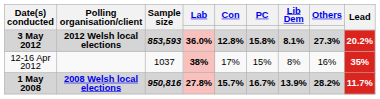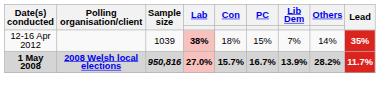- row: 3 May 2012 | 2012 Welsh local elections | 853,593 | 36.0% | 12.8% | 15.8% | 8.1% | 27.3% | 20.2%
12-16 Apr 2012 | Sample size: 1037 -> 1039
12-16 Apr 2012 | Con: 17% -> 18%
12-16 Apr 2012 | Lib Dem: 8% -> 7%
12-16 Apr 2012 | Others: 16% -> 14%
1 May 2008 | Lab: 27.8% -> 27.0%
